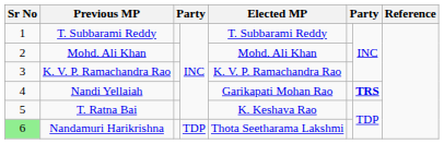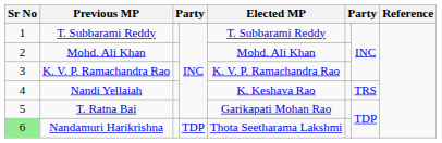Nandi Yellaiah | Elected MP: Garikapati Mohan Rao -> K. Keshava Rao
Nandi Yellaiah | column 7: bold -> normal
T. Ratna Bai | Elected MP: K. Keshava Rao -> Garikapati Mohan Rao
